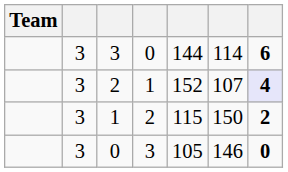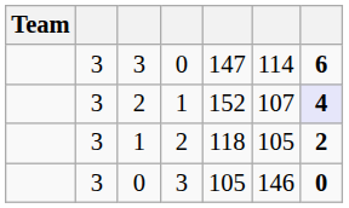row 2 | column 5: 144 -> 147
row 4 | column 5: 115 -> 118
row 4 | column 6: 150 -> 105
